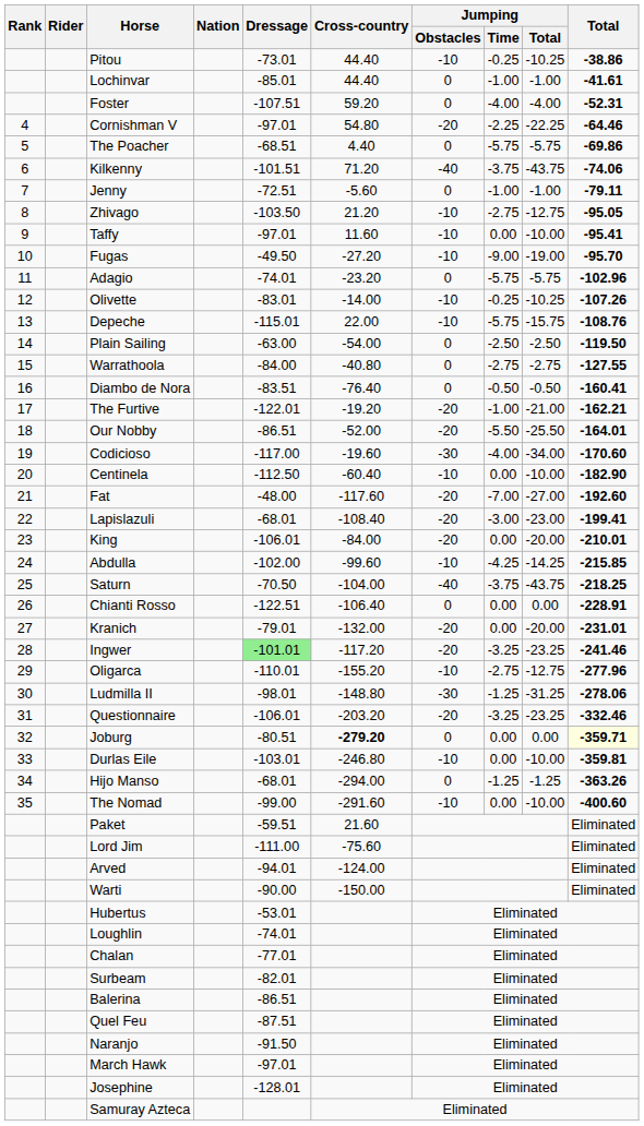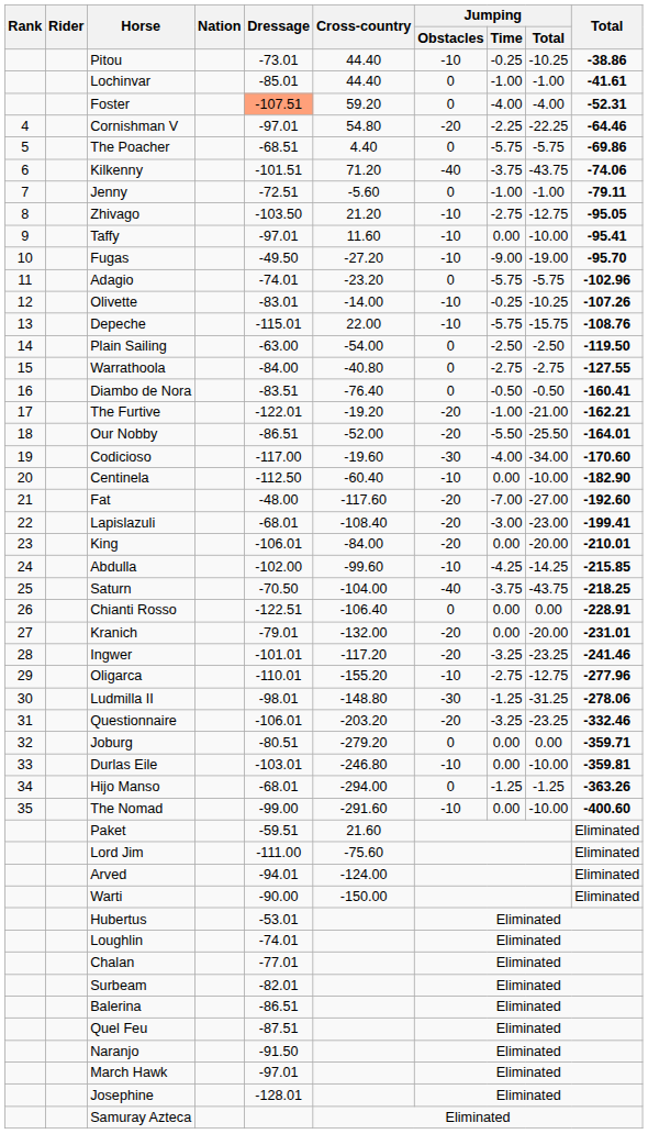Foster | Dressage: no background -> lightsalmon background
Ingwer | Dressage: lightgreen background -> no background
Joburg | Cross-country: bold -> normal
Joburg | Total: lightyellow background -> no background
